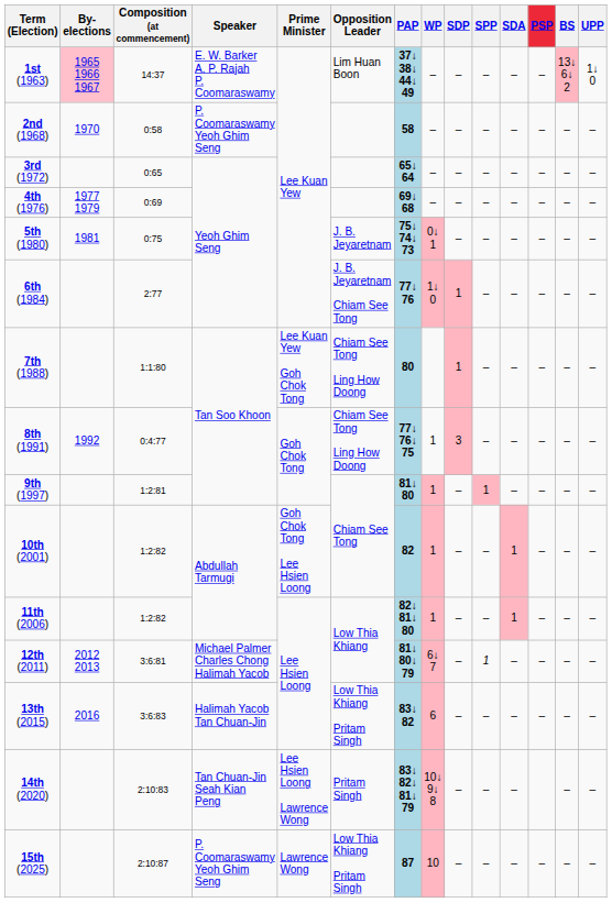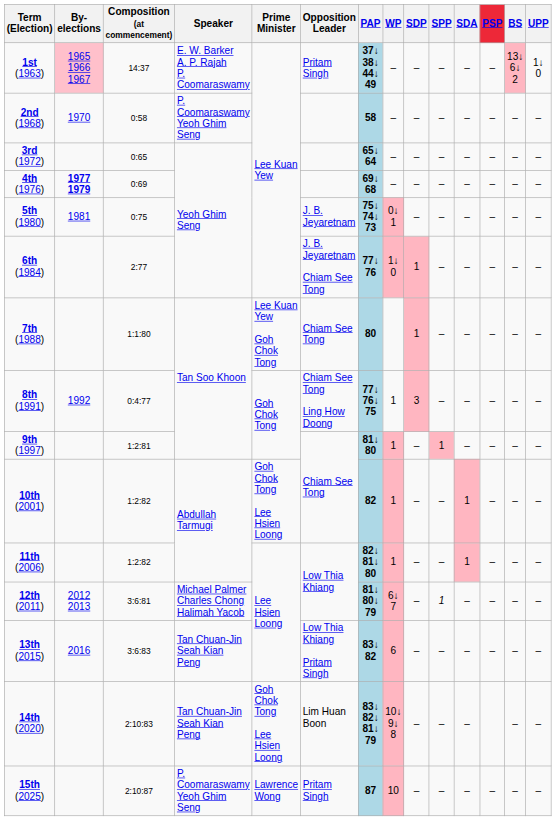1st (1963) | Opposition Leader: Lim Huan Boon -> Pritam Singh
4th (1976) | By-elections: normal -> bold
7th (1988) | Opposition Leader: Chiam See Tong Ling How Doong -> Chiam See Tong
13th (2015) | Speaker: Halimah Yacob Tan Chuan-Jin -> Tan Chuan-Jin Seah Kian Peng
14th (2020) | Prime Minister: Lee Hsien Loong Lawrence Wong -> Goh Chok Tong Lee Hsien Loong
14th (2020) | Opposition Leader: Pritam Singh -> Lim Huan Boon
15th (2025) | Opposition Leader: Low Thia Khiang Pritam Singh -> Pritam Singh
